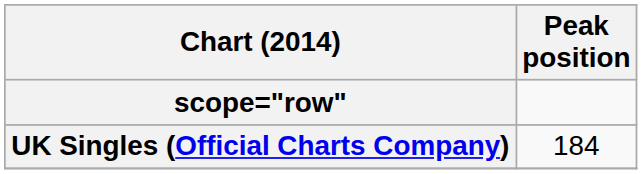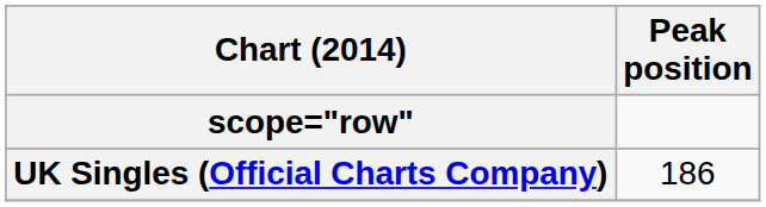UK Singles (Official Charts Company) | Peak position: 184 -> 186
